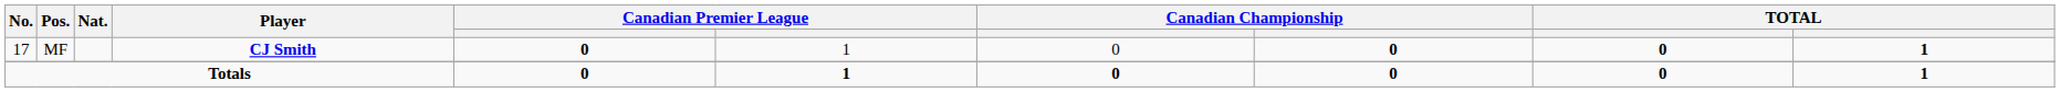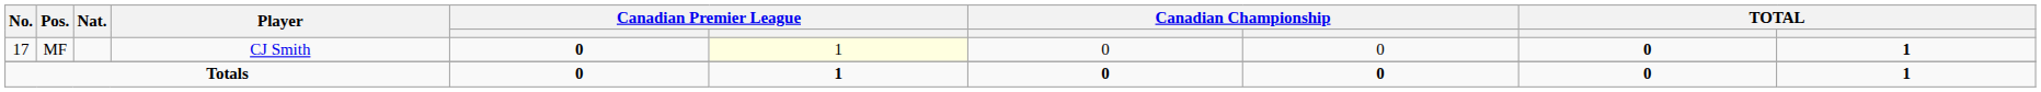17 | Player: bold -> normal
17 | column 6: no background -> lightyellow background
17 | column 8: bold -> normal
